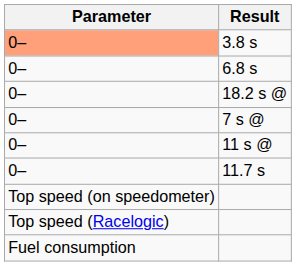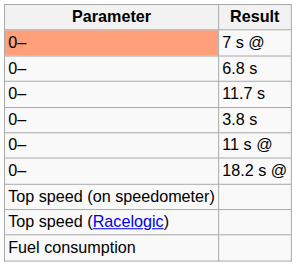row 2 | Result: 3.8 s -> 7 s @
row 4 | Result: 18.2 s @ -> 11.7 s
row 5 | Result: 7 s @ -> 3.8 s
row 7 | Result: 11.7 s -> 18.2 s @
